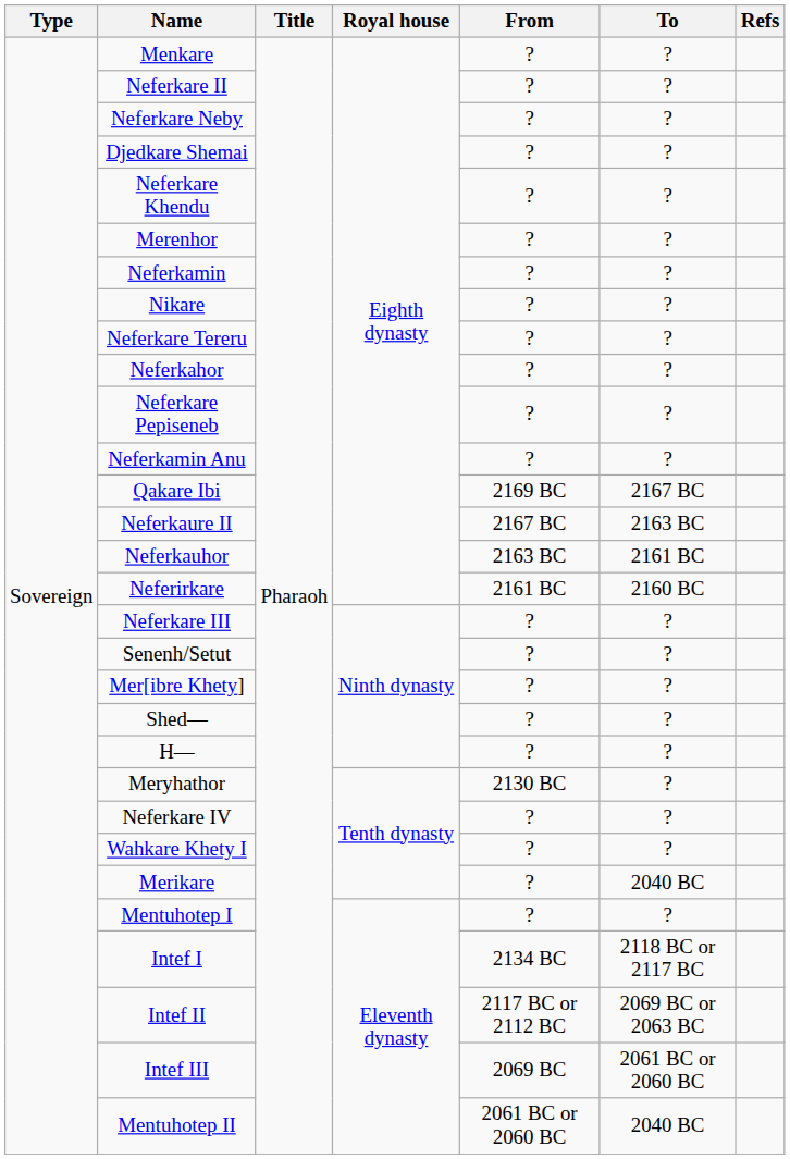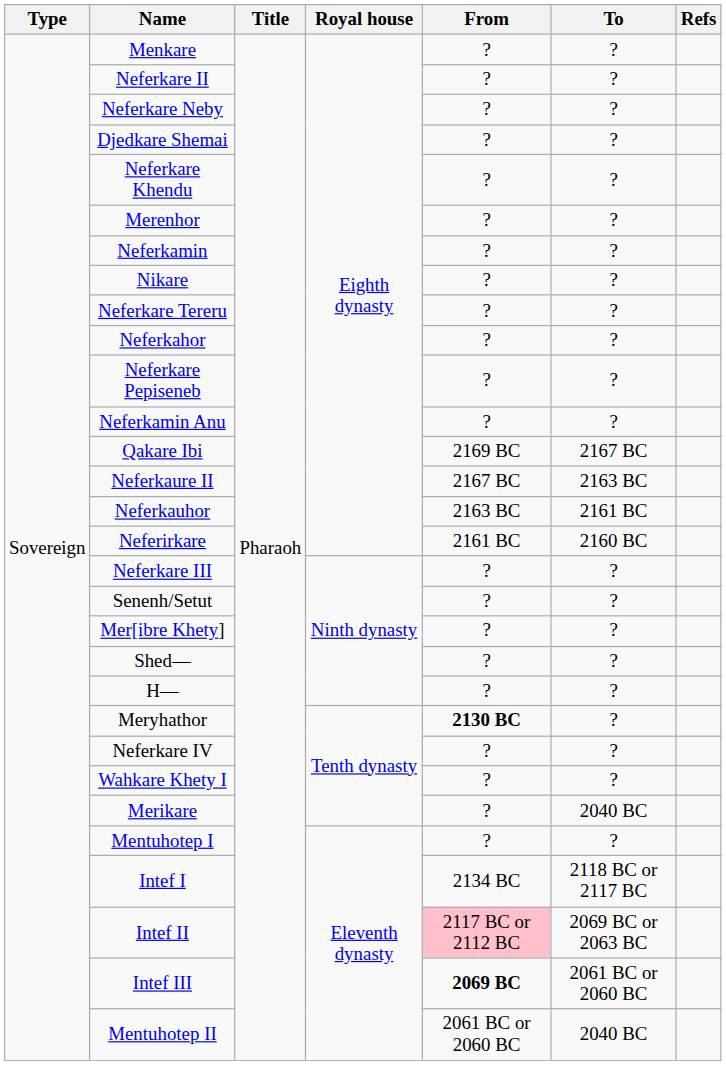Meryhathor | From: normal -> bold
Intef II | From: no background -> pink background
Intef III | From: normal -> bold
